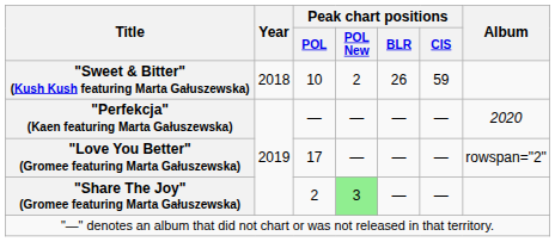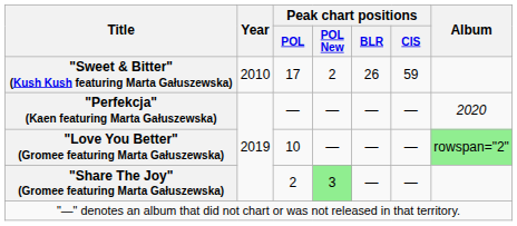"Sweet & Bitter" (Kush Kush featuring Marta Gałuszewska) | Year: 2018 -> 2010
"Sweet & Bitter" (Kush Kush featuring Marta Gałuszewska) | Peak chart positions / POL: 10 -> 17
"Love You Better" (Gromee featuring Marta Gałuszewska) | Peak chart positions / POL: 17 -> 10
"Love You Better" (Gromee featuring Marta Gałuszewska) | Album: no background -> lightgreen background
